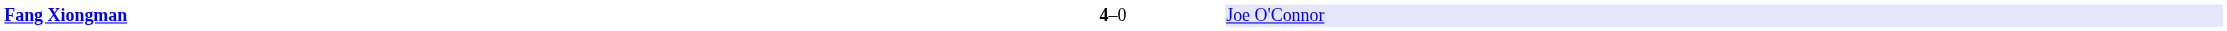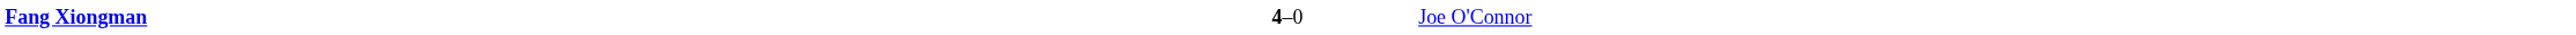Fang Xiongman | column 3: lavender background -> no background
